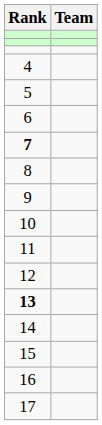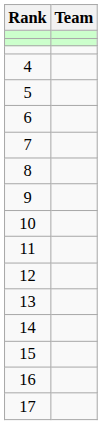row 8 | Rank: bold -> normal
row 14 | Rank: bold -> normal
